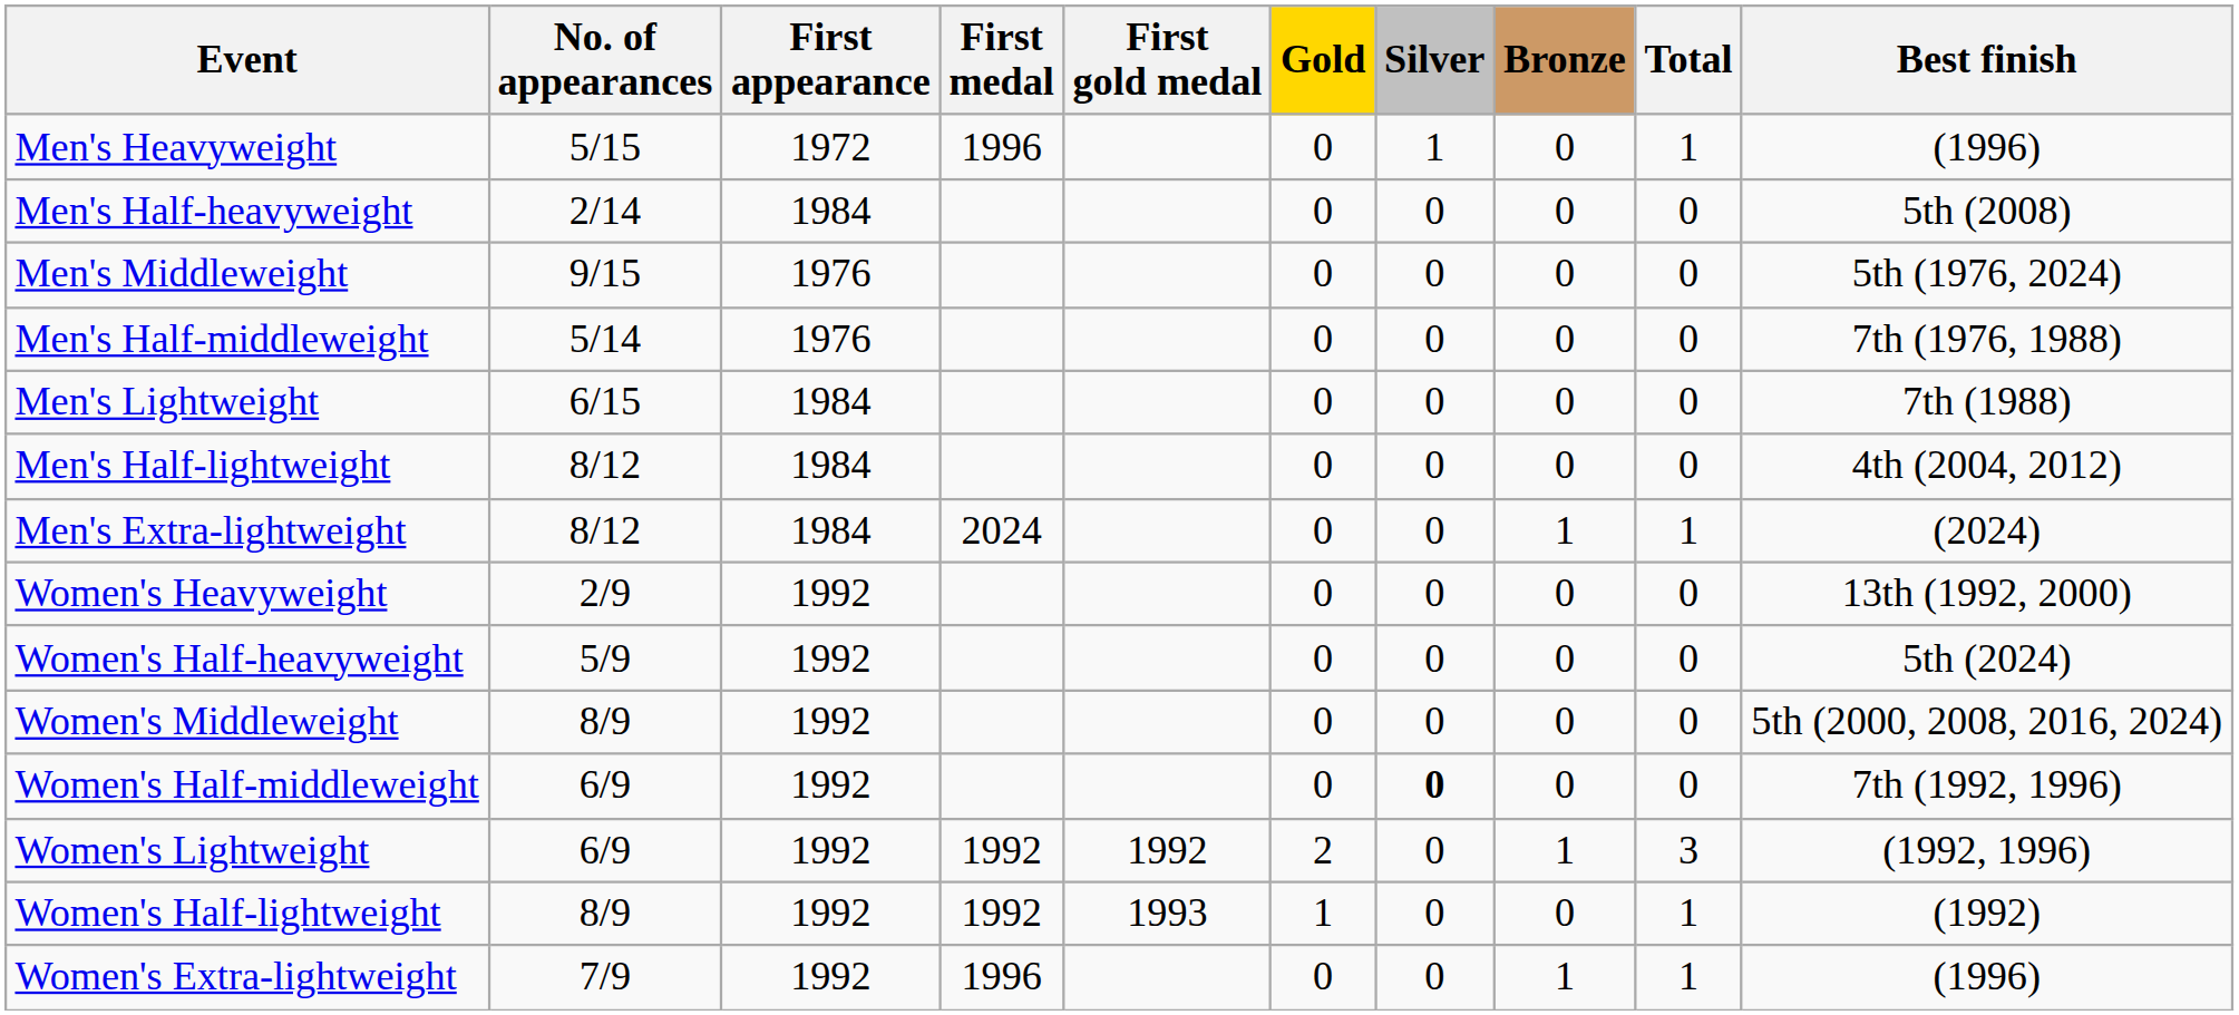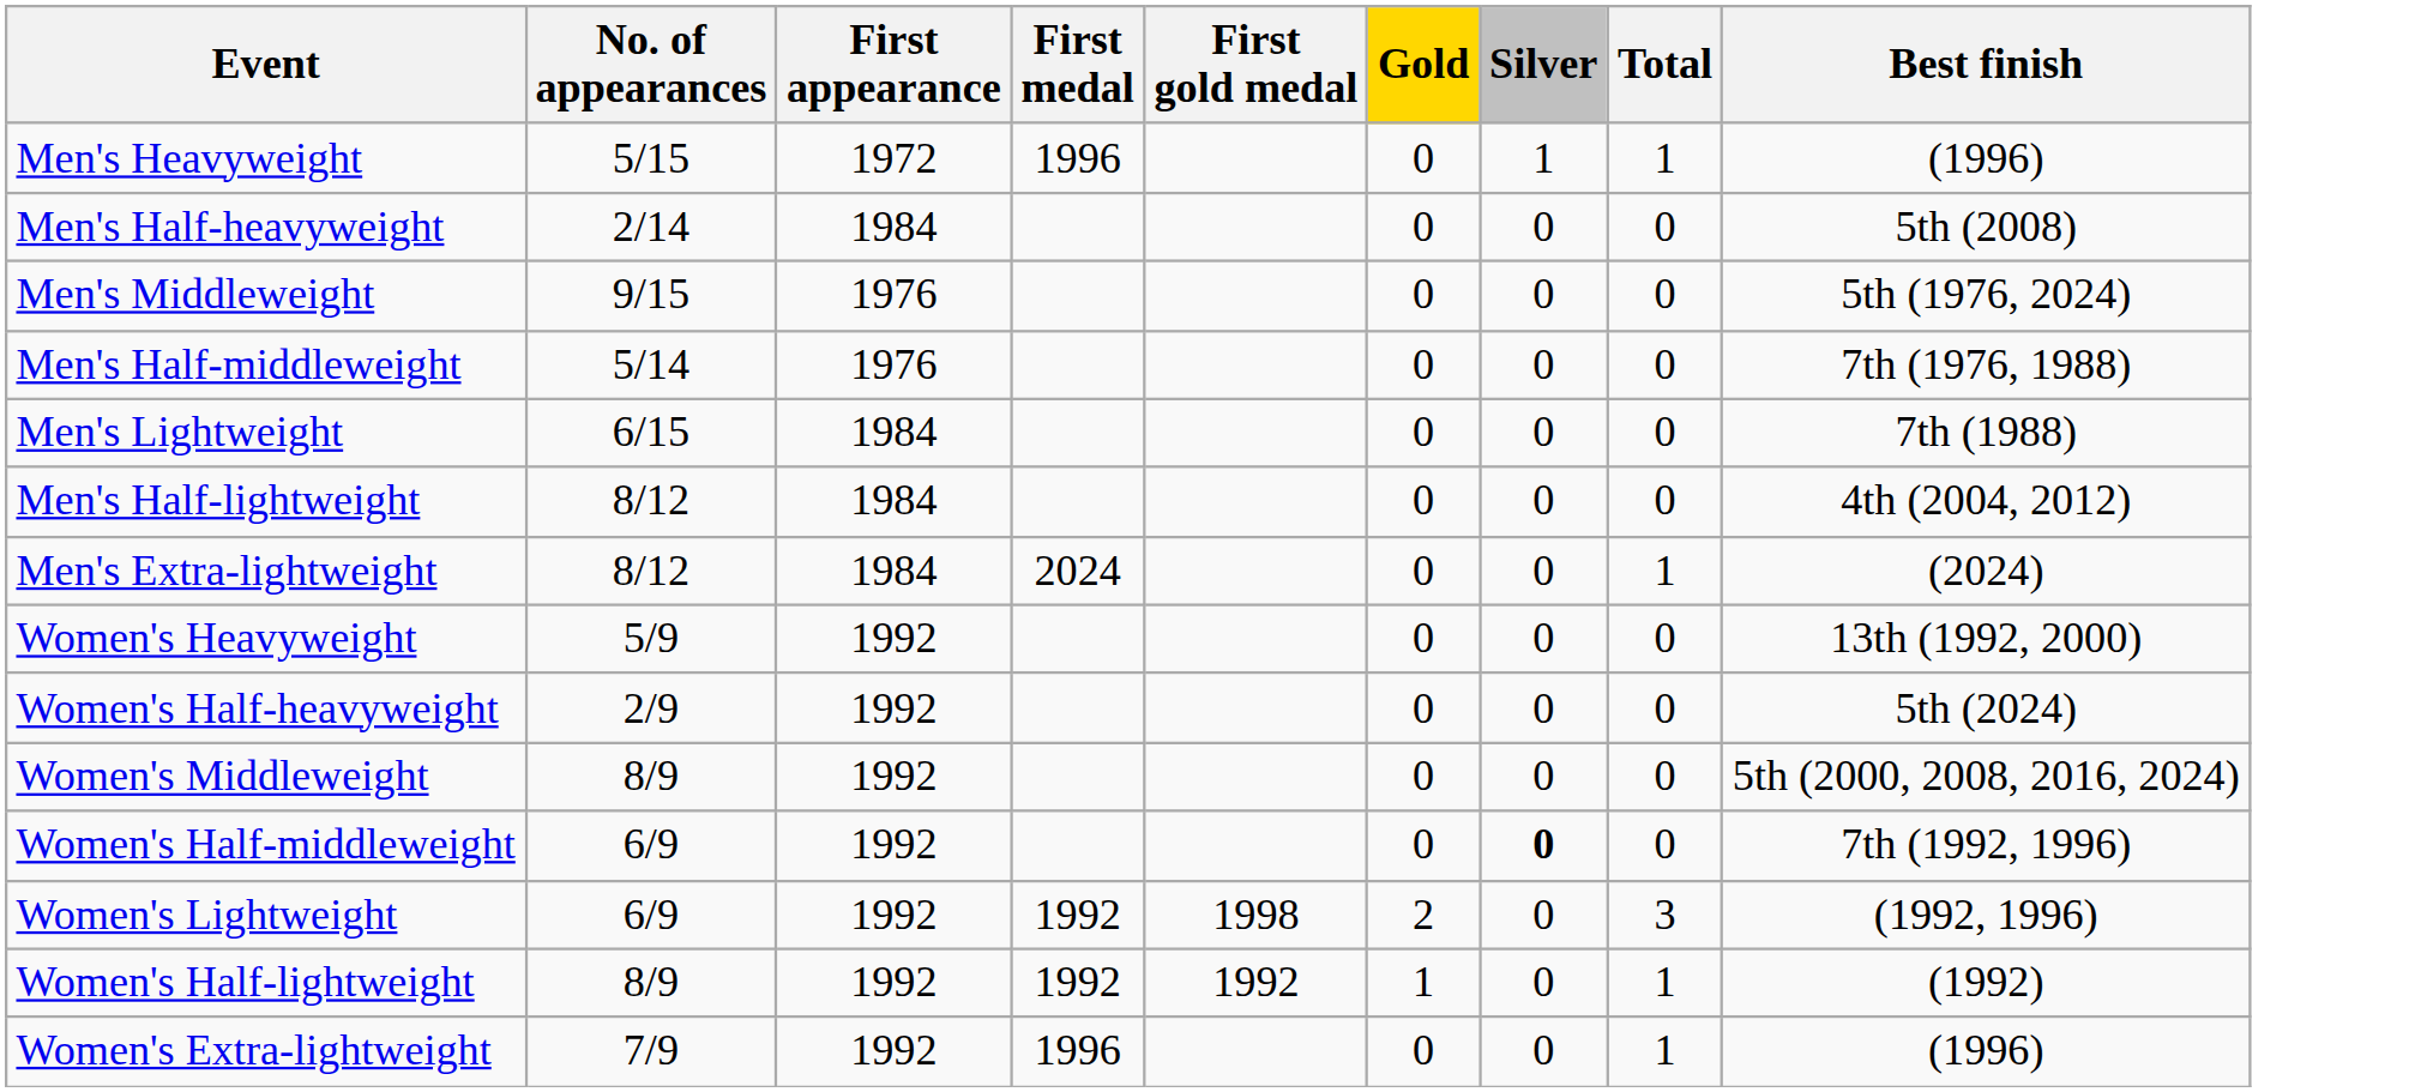- column: Bronze | 0 | 0 | 0 | 0 | 0 | 0 | 1 | 0 | 0 | 0 | 0 | 1 | 0 | 1
Women's Heavyweight | No. of appearances: 2/9 -> 5/9
Women's Half-heavyweight | No. of appearances: 5/9 -> 2/9
Women's Lightweight | First gold medal: 1992 -> 1998
Women's Half-lightweight | First gold medal: 1993 -> 1992
